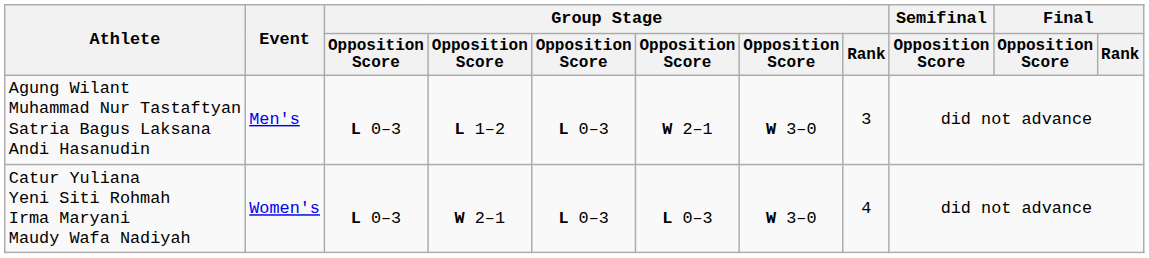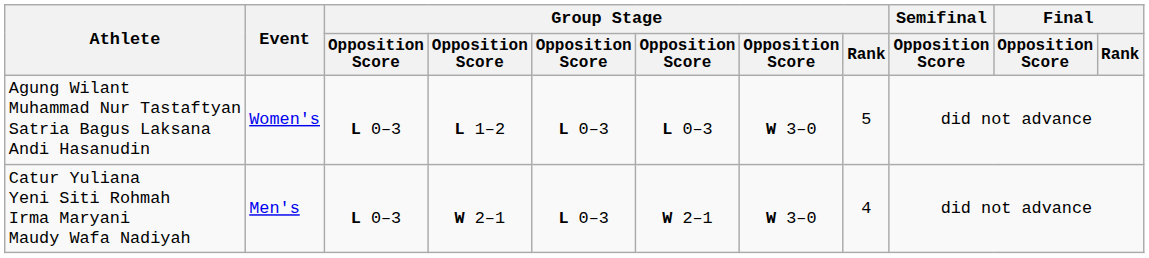row 3 | Event: Men's -> Women's
row 3 | column 6: W 2–1 -> L 0–3
row 3 | Group Stage / Rank: 3 -> 5
row 4 | Event: Women's -> Men's
row 4 | column 6: L 0–3 -> W 2–1
